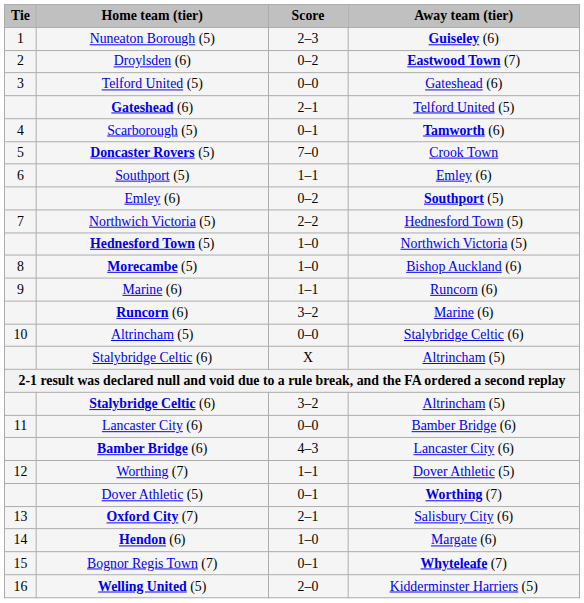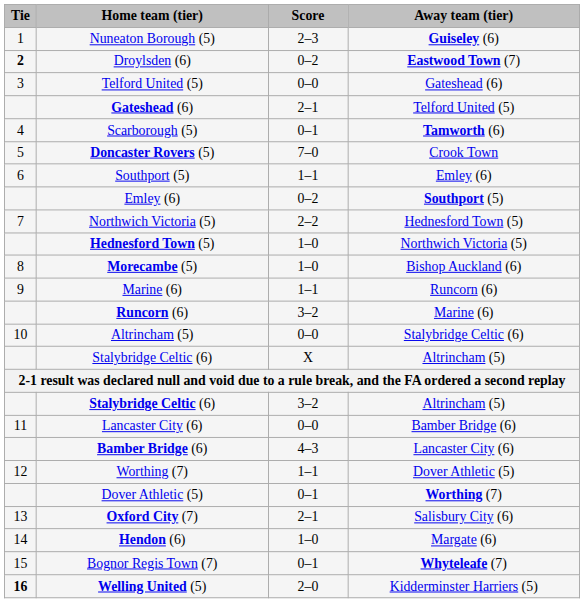Droylsden (6) | Tie: normal -> bold
Welling United (5) | Tie: normal -> bold
